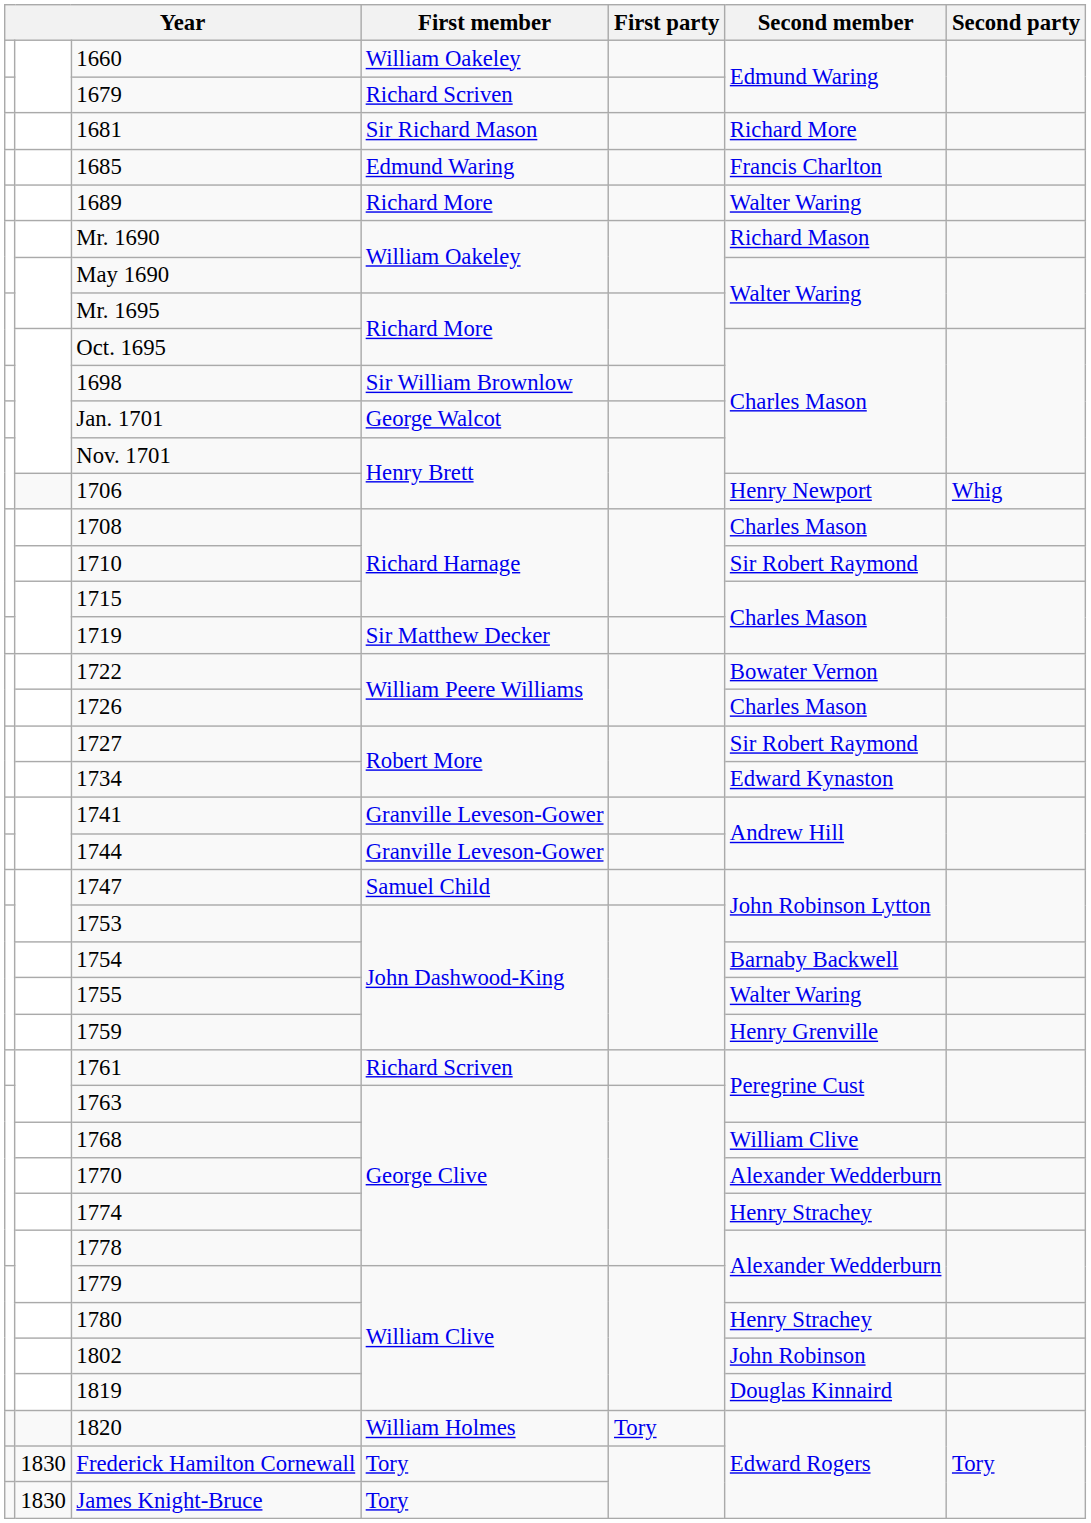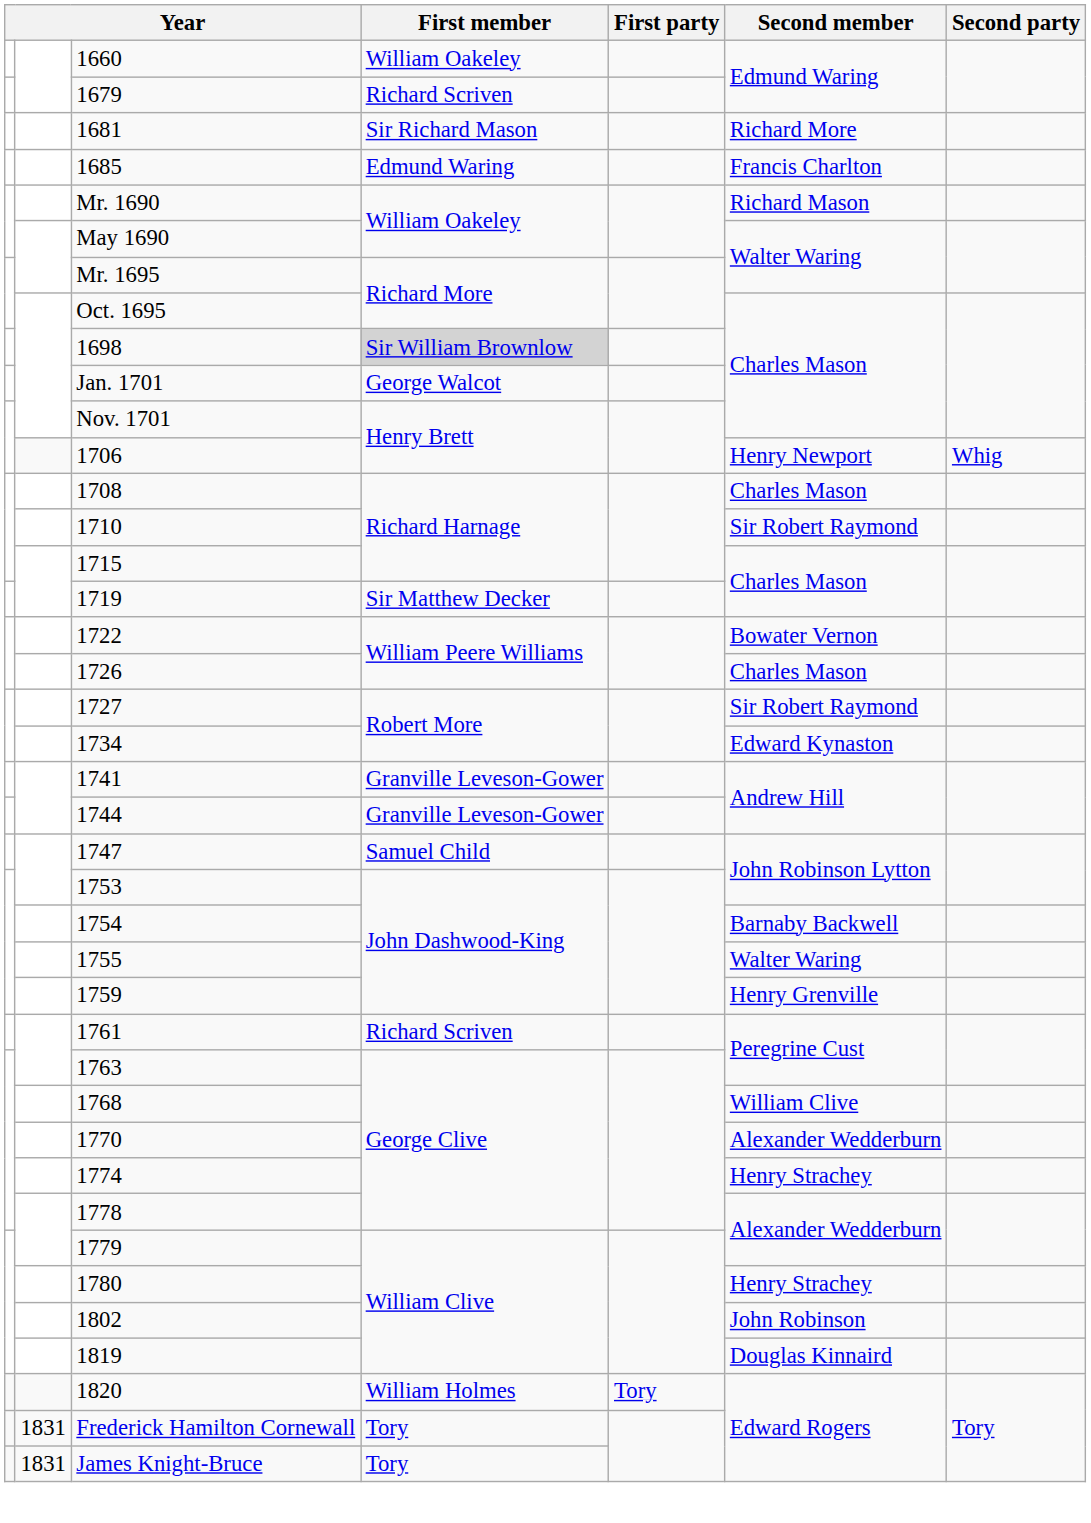- row: 1689 | Richard More | Walter Waring
1698 | First member: no background -> lightgrey background
Frederick Hamilton Cornewall | column 2: 1830 -> 1831
James Knight-Bruce | column 2: 1830 -> 1831
